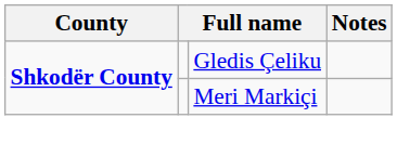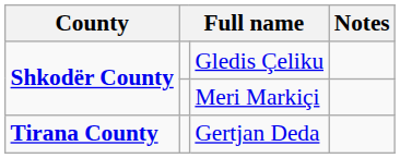+ row: Tirana County | Gertjan Deda
